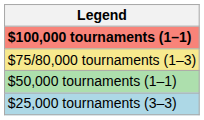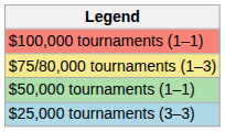row 2 | column 1: bold -> normal
